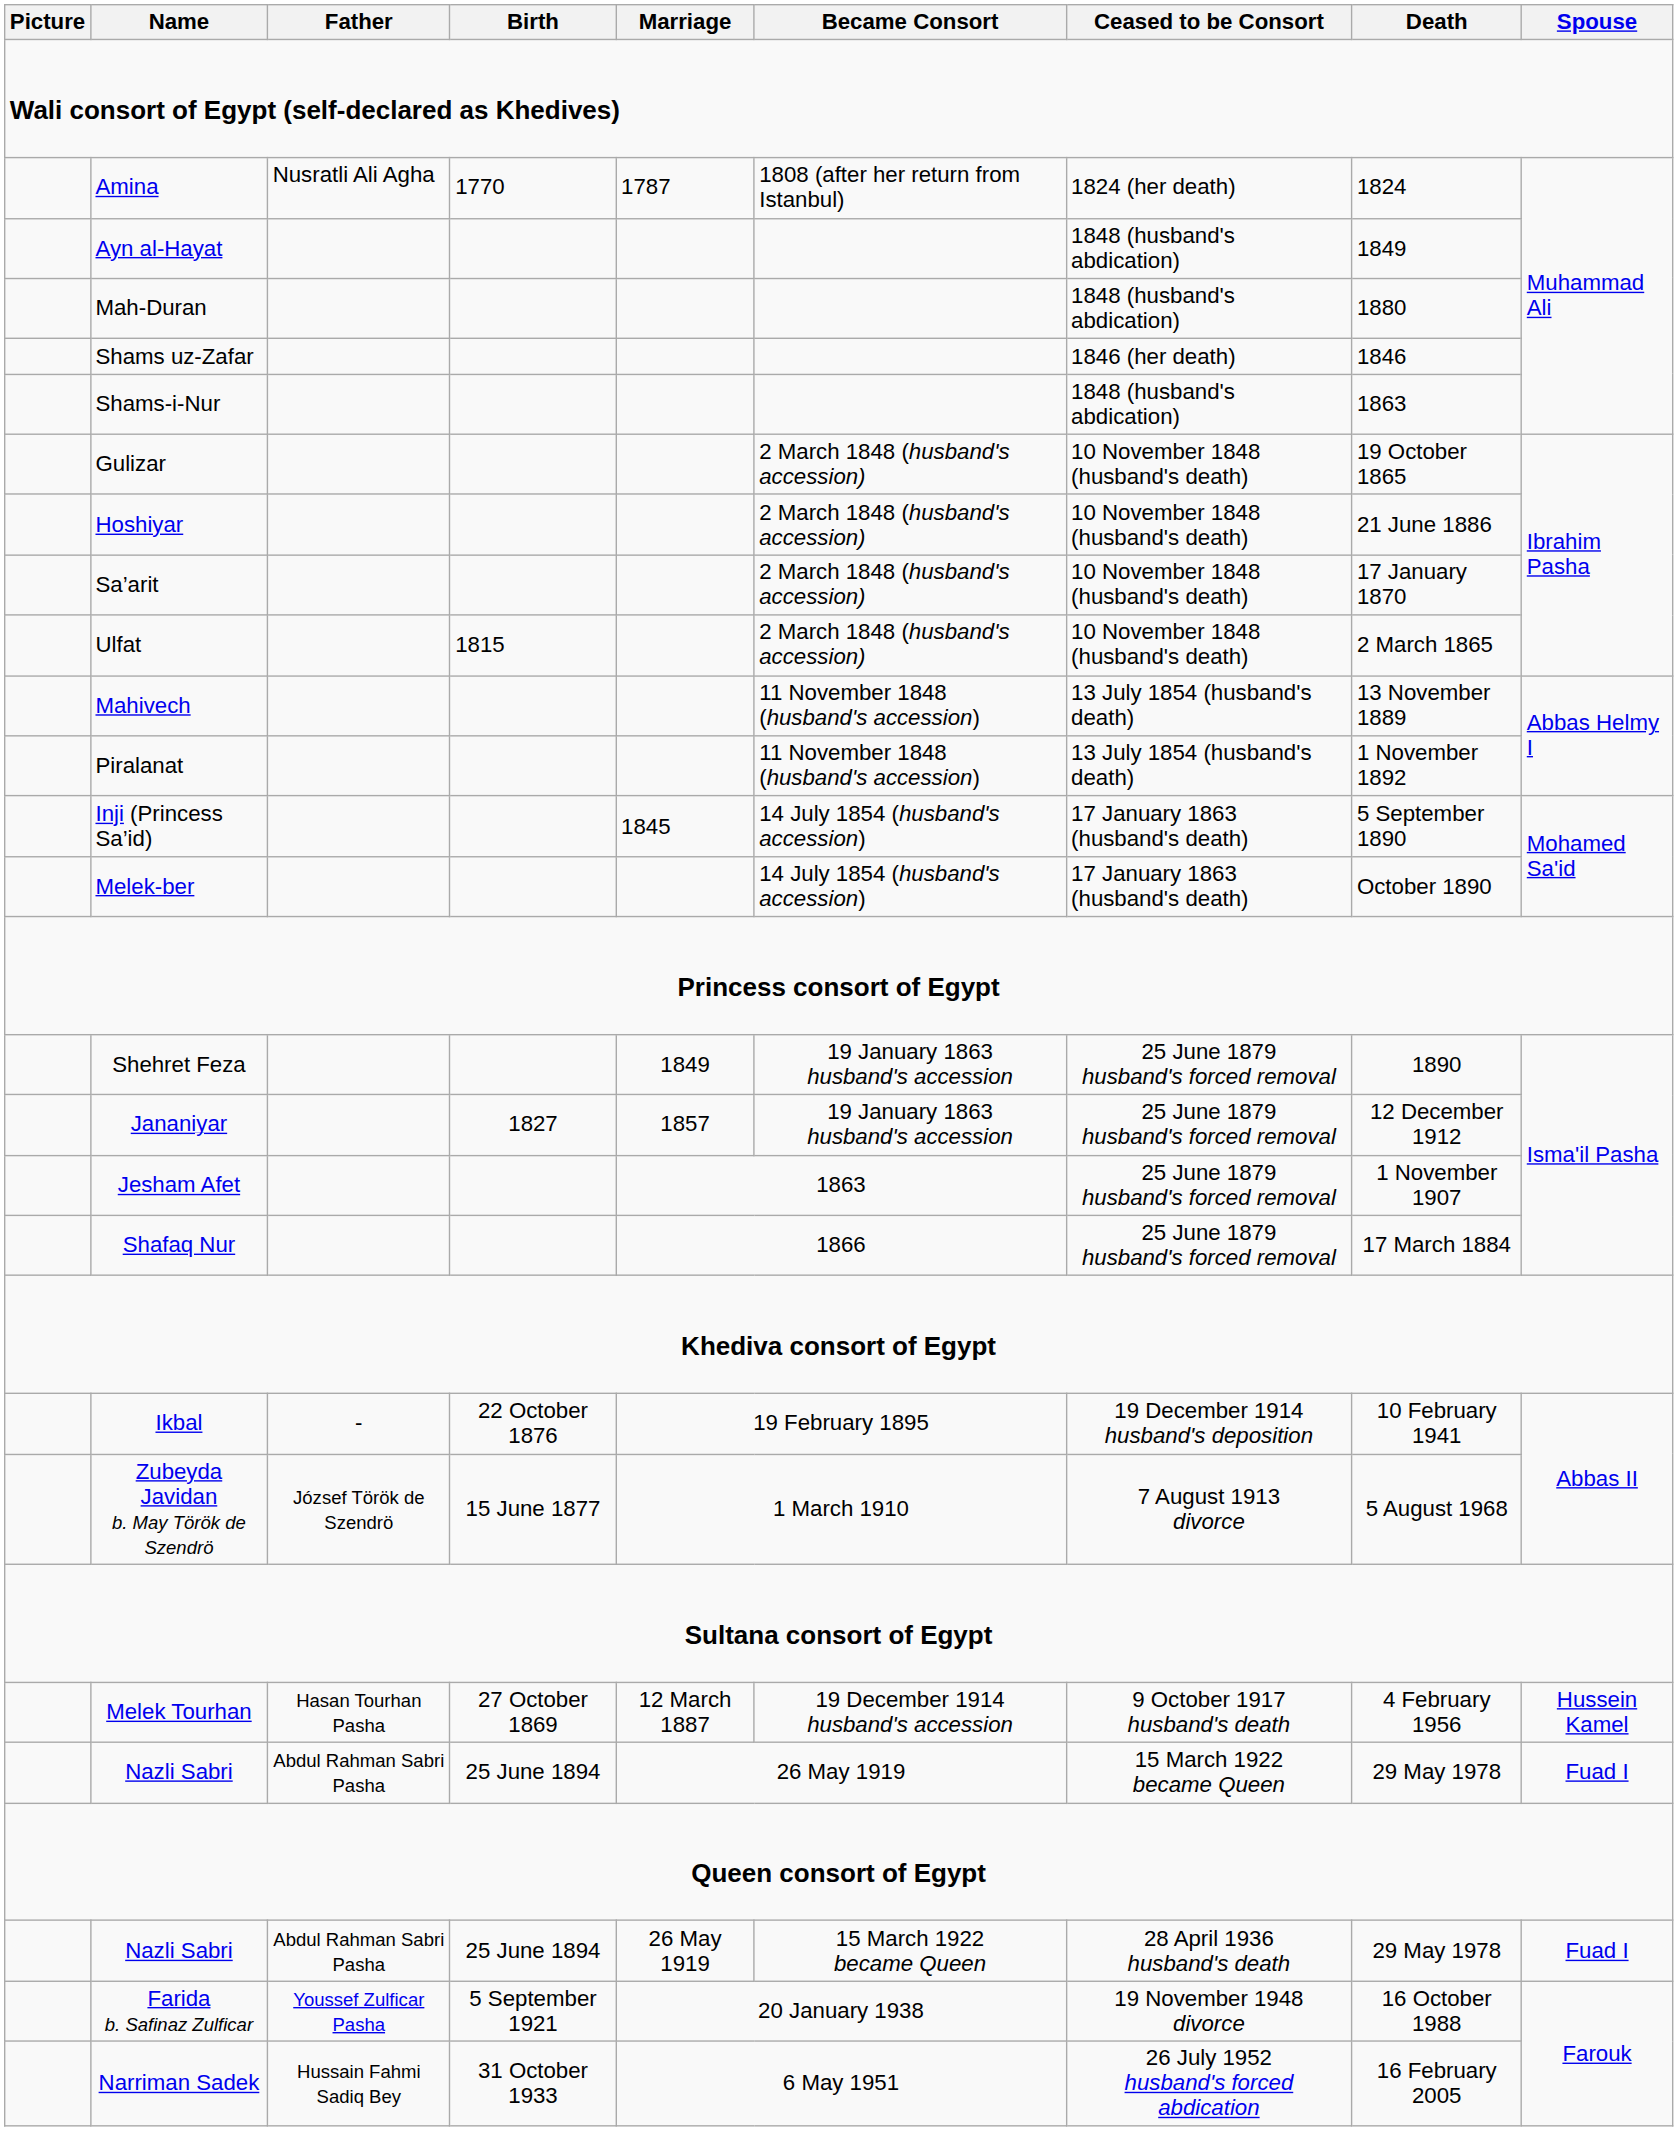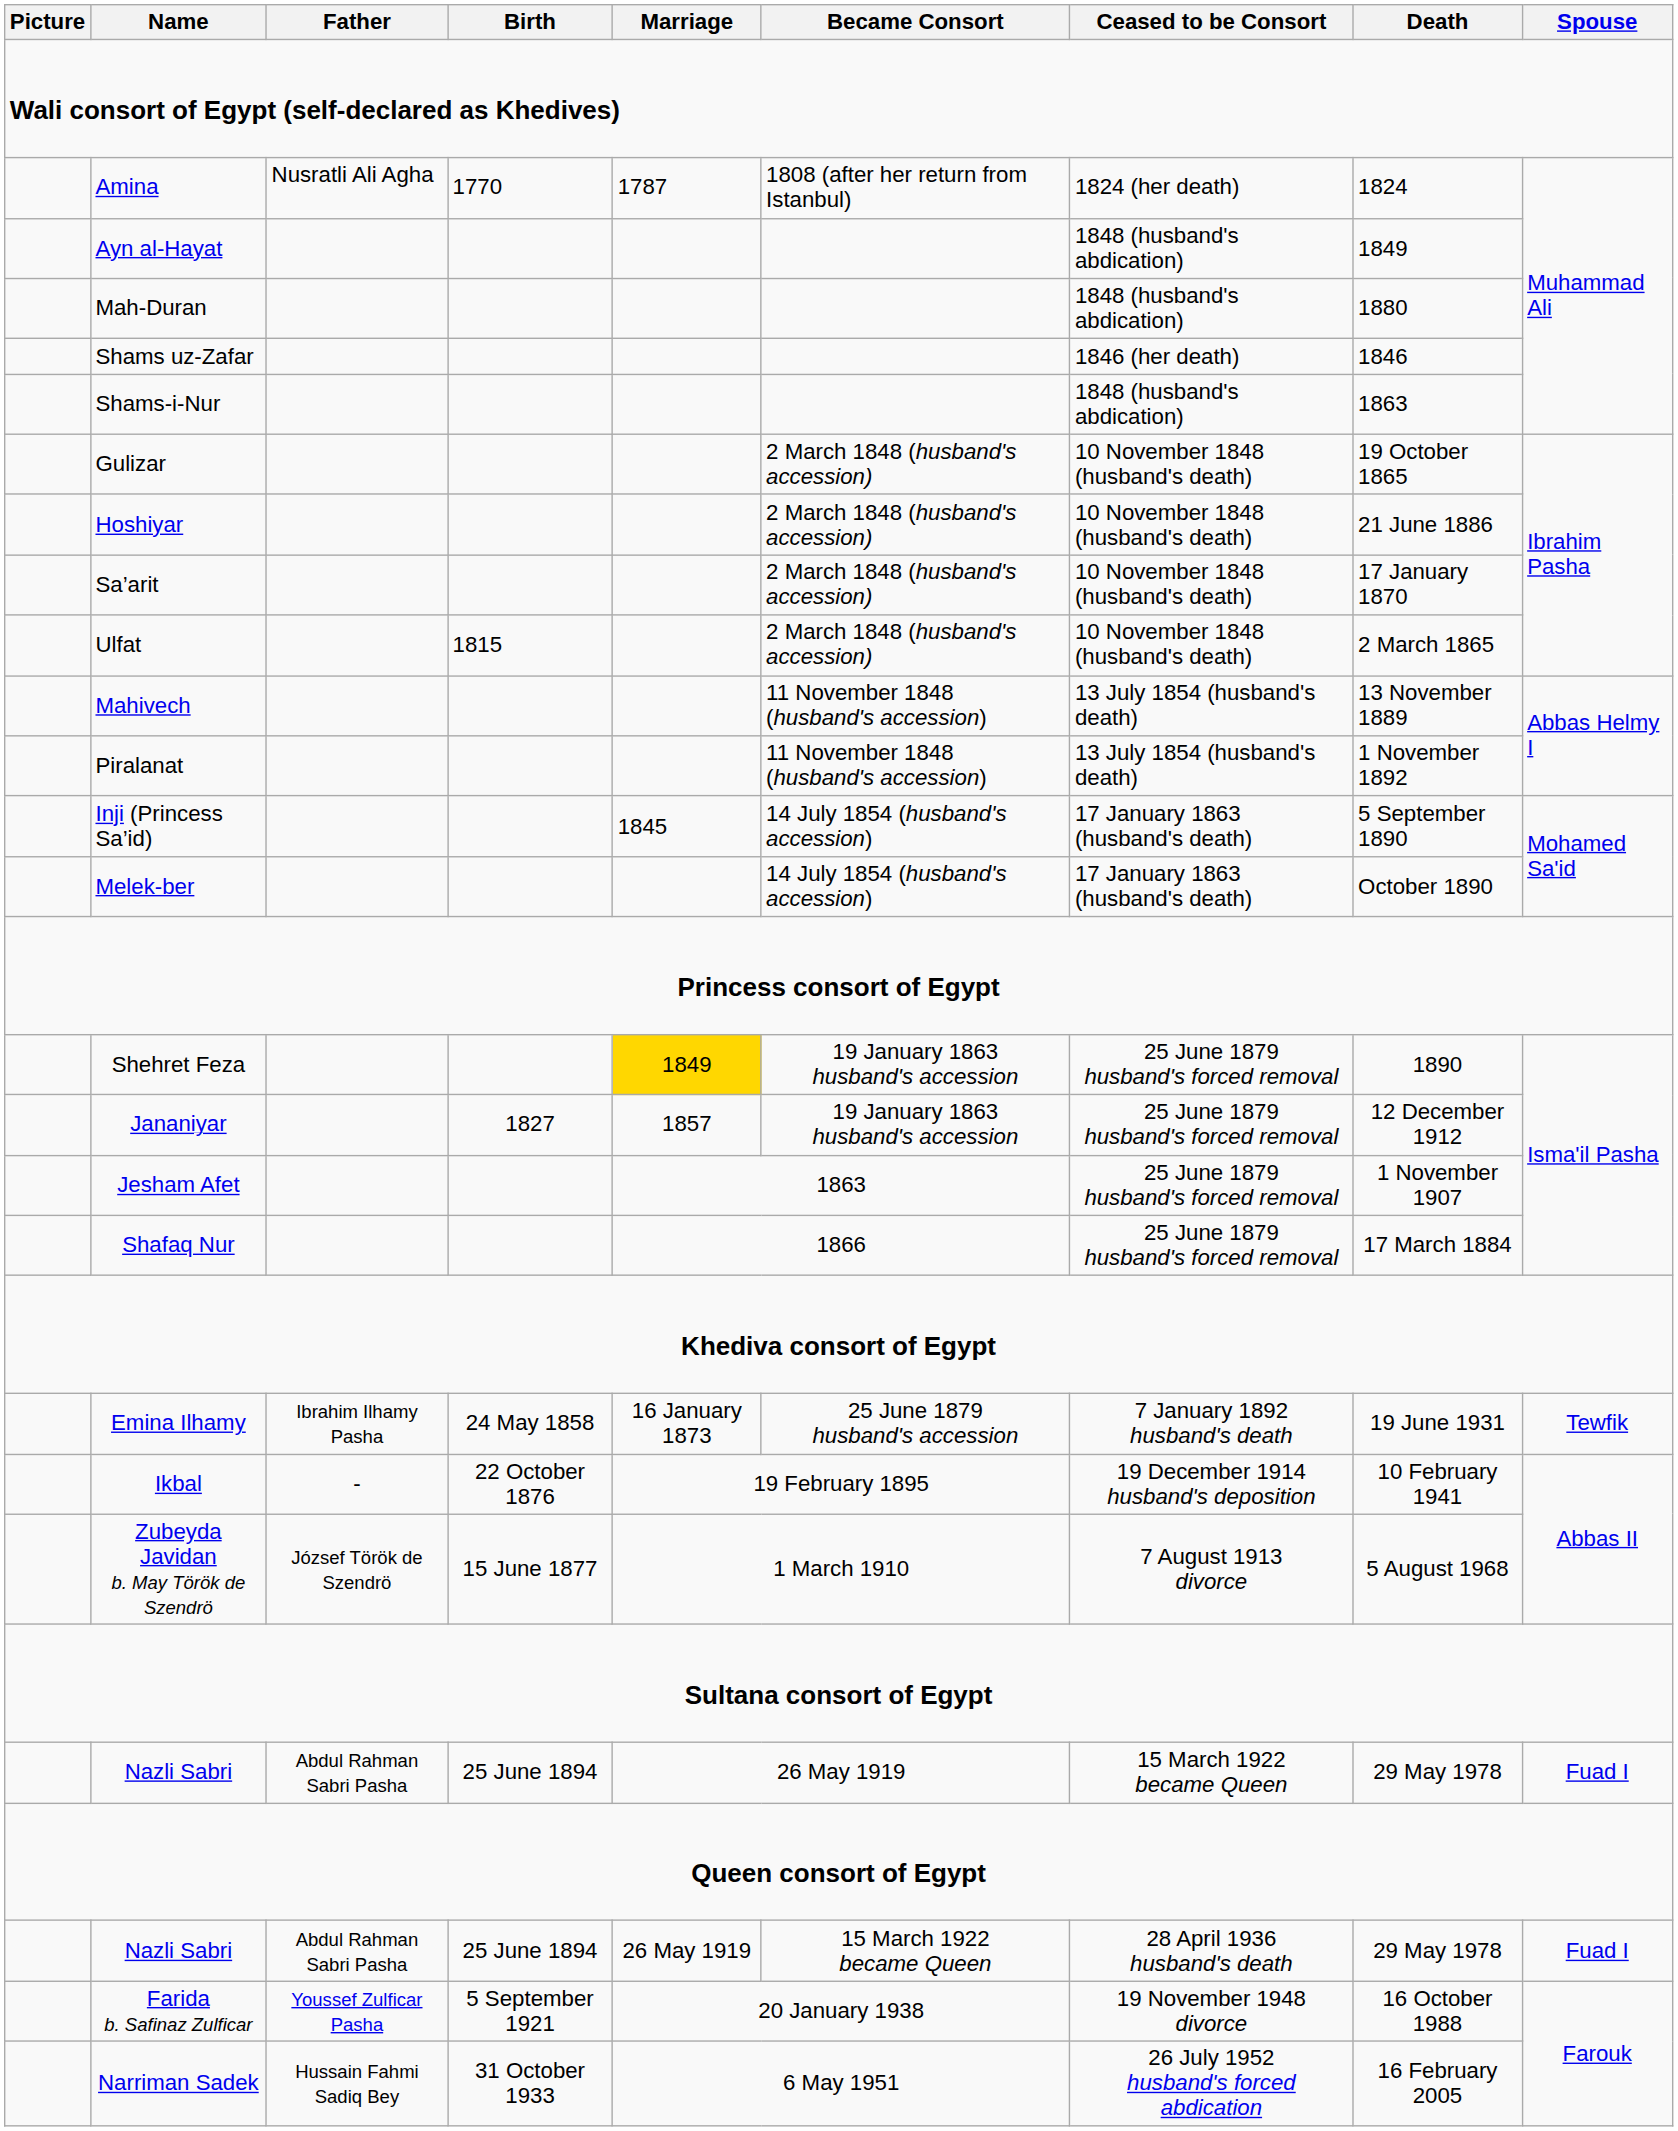Shehret Feza | Marriage: no background -> gold background
+ row: Emina Ilhamy | Ibrahim Ilhamy Pasha | 24 May 1858 | 16 January 1873 | 25 June 1879 husband's accession | 7 January 1892 husband's death | 19 June 1931 | Tewfik
- row: Melek Tourhan | Hasan Tourhan Pasha | 27 October 1869 | 12 March 1887 | 19 December 1914 husband's accession | 9 October 1917 husband's death | 4 February 1956 | Hussein Kamel
